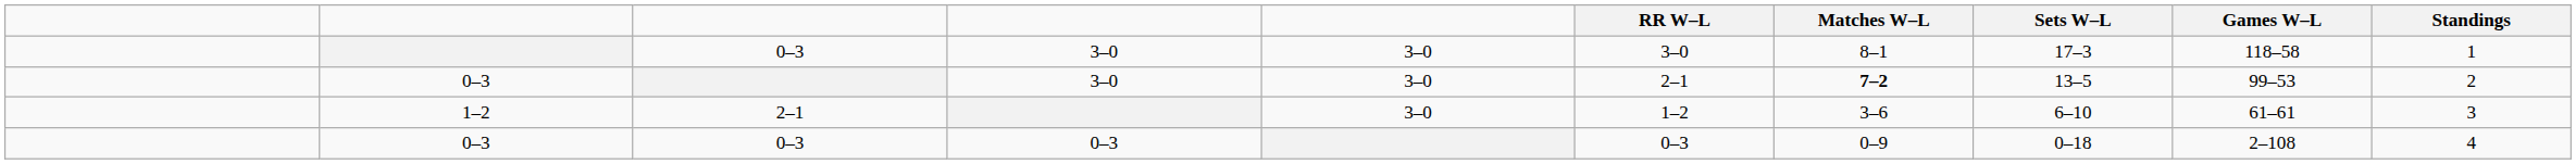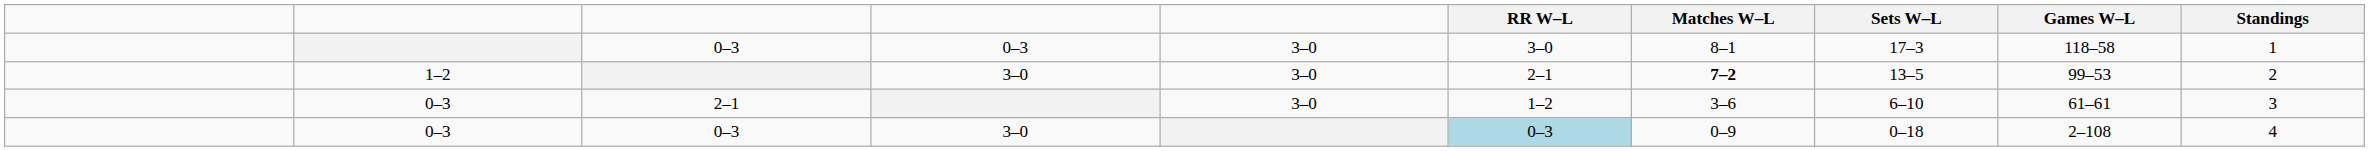row 2 | column 4: 3–0 -> 0–3
row 3 | column 2: 0–3 -> 1–2
row 4 | column 2: 1–2 -> 0–3
row 5 | column 4: 0–3 -> 3–0
row 5 | RR W–L: no background -> lightblue background
